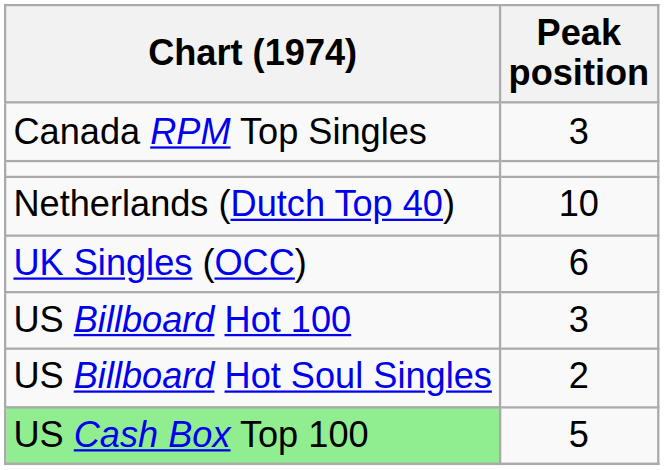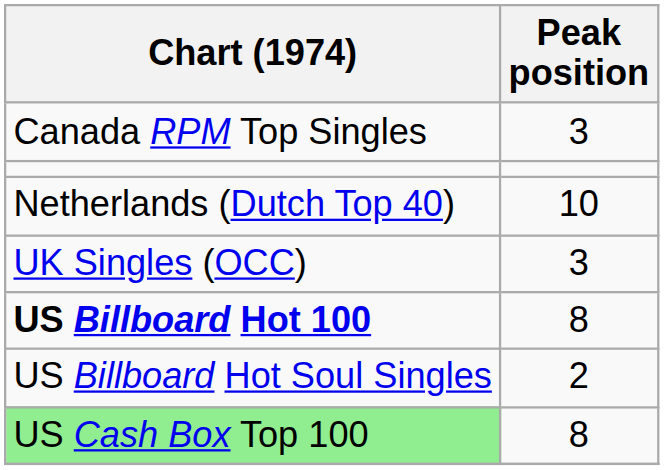row 5 | Peak position: 6 -> 3
row 6 | Chart (1974): normal -> bold
row 6 | Peak position: 3 -> 8
row 8 | Peak position: 5 -> 8
